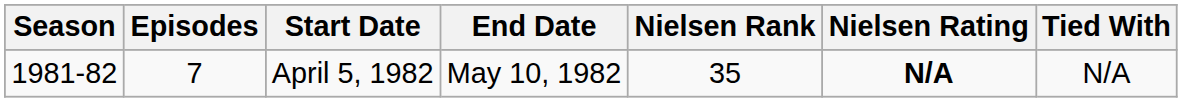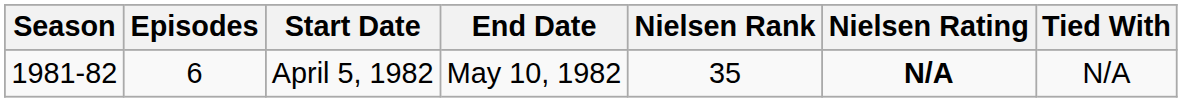April 5, 1982 | Episodes: 7 -> 6
